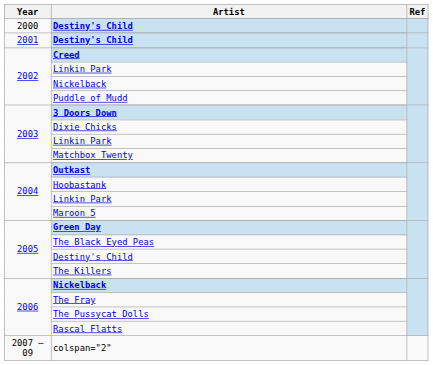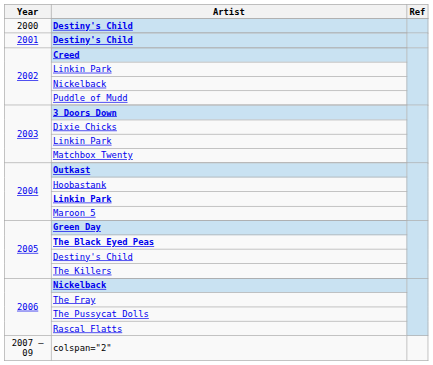2004 / Linkin Park | Artist: normal -> bold
The Black Eyed Peas | Artist: normal -> bold
